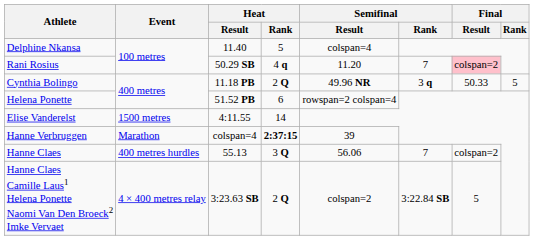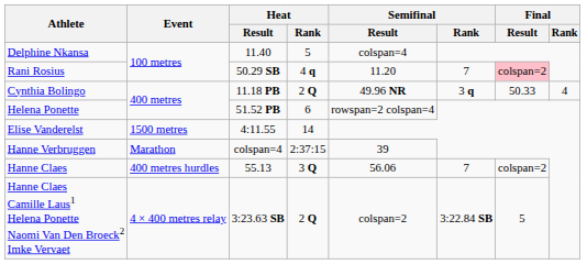Cynthia Bolingo | Final / Rank: 5 -> 4
Hanne Verbruggen | Heat / Rank: bold -> normal
